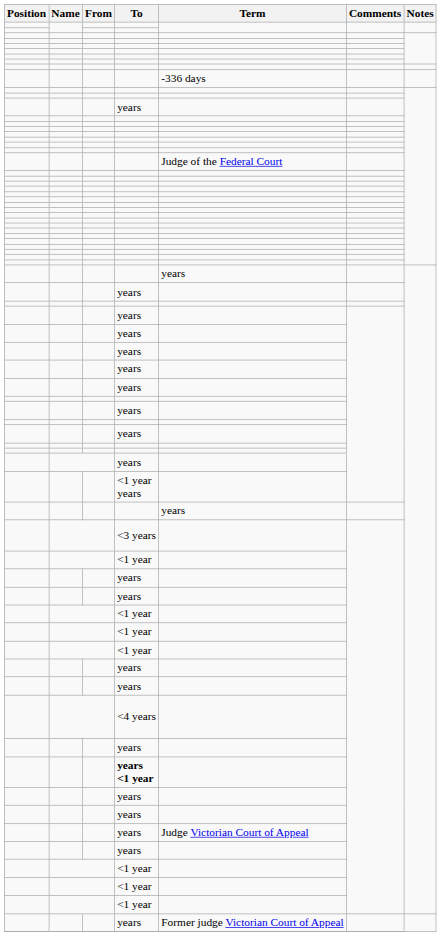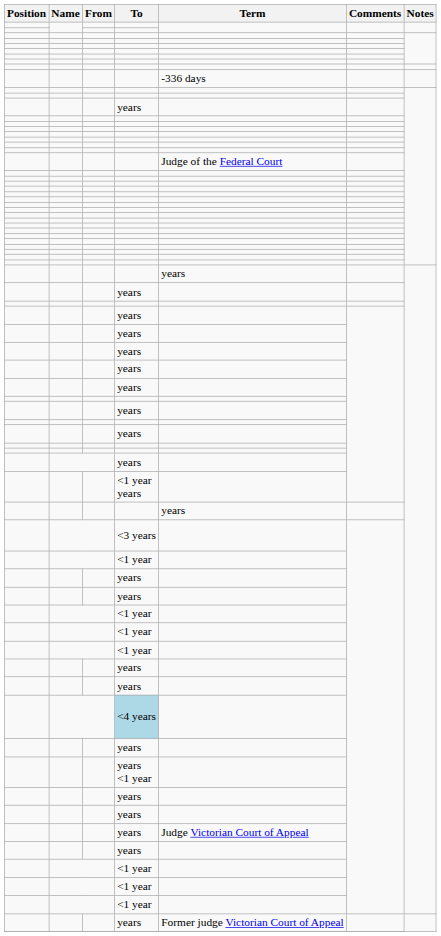<4 years | To: no background -> lightblue background
years <1 year | To: bold -> normal
